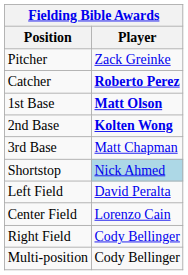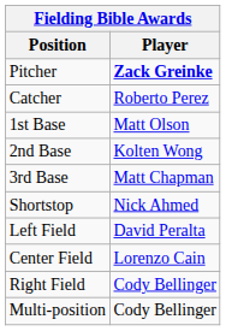Pitcher | Player: normal -> bold
Catcher | Player: bold -> normal
1st Base | Player: bold -> normal
2nd Base | Player: bold -> normal
Shortstop | Player: lightblue background -> no background
